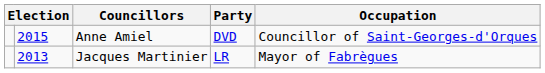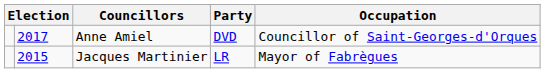Anne Amiel | column 2: 2015 -> 2017
Jacques Martinier | column 2: 2013 -> 2015
